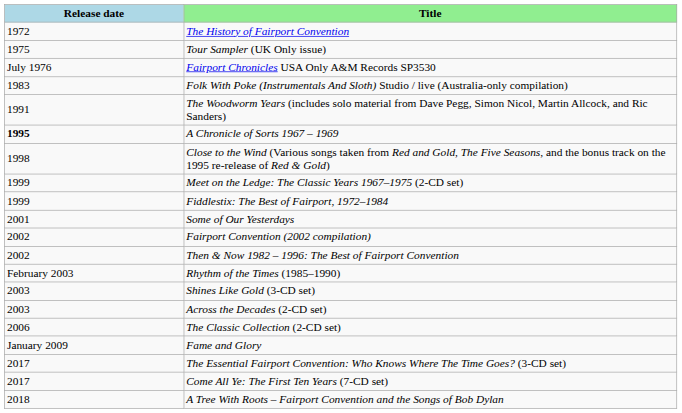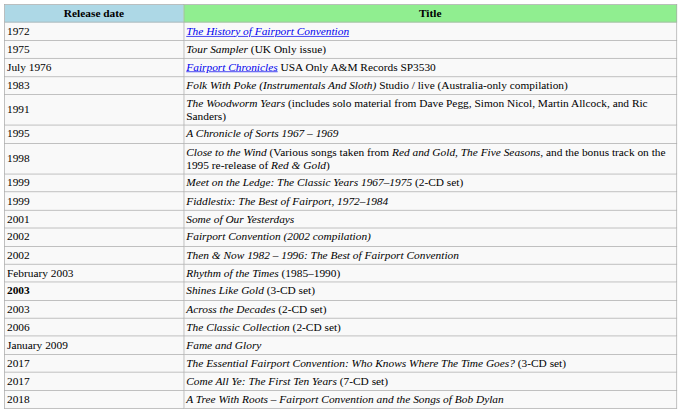A Chronicle of Sorts 1967 – 1969 | Release date: bold -> normal
Shines Like Gold (3-CD set) | Release date: normal -> bold
